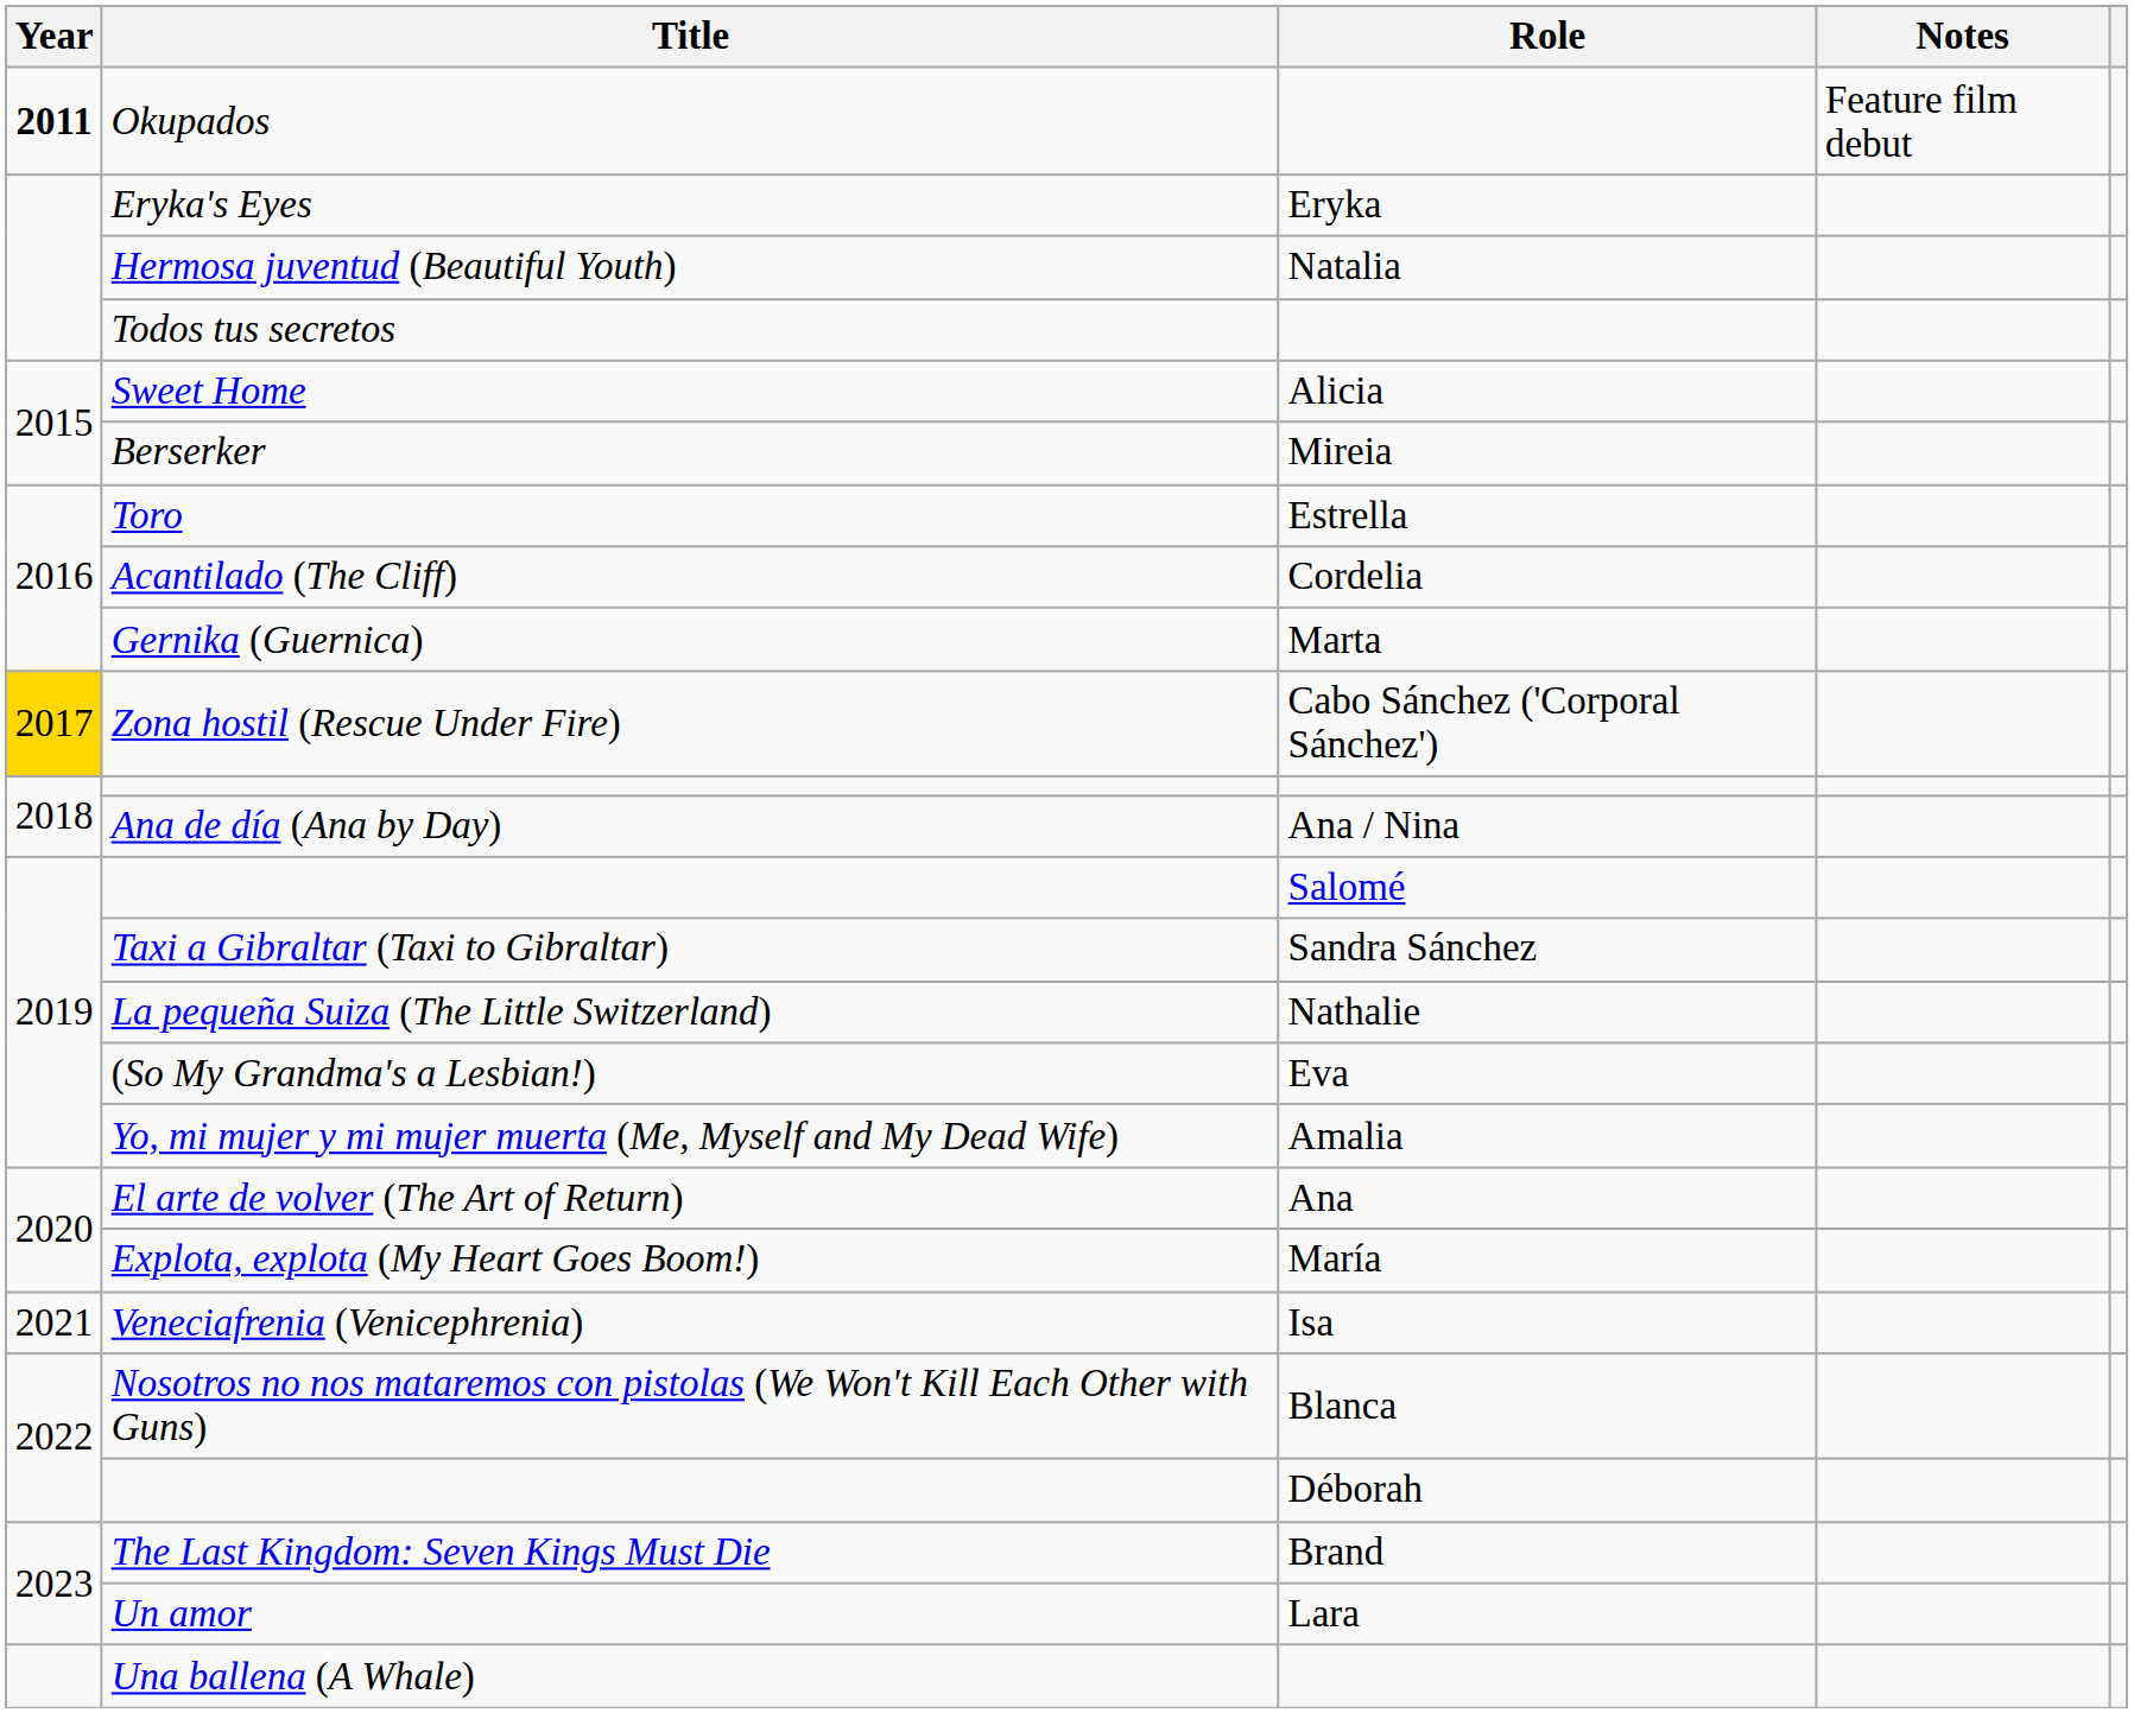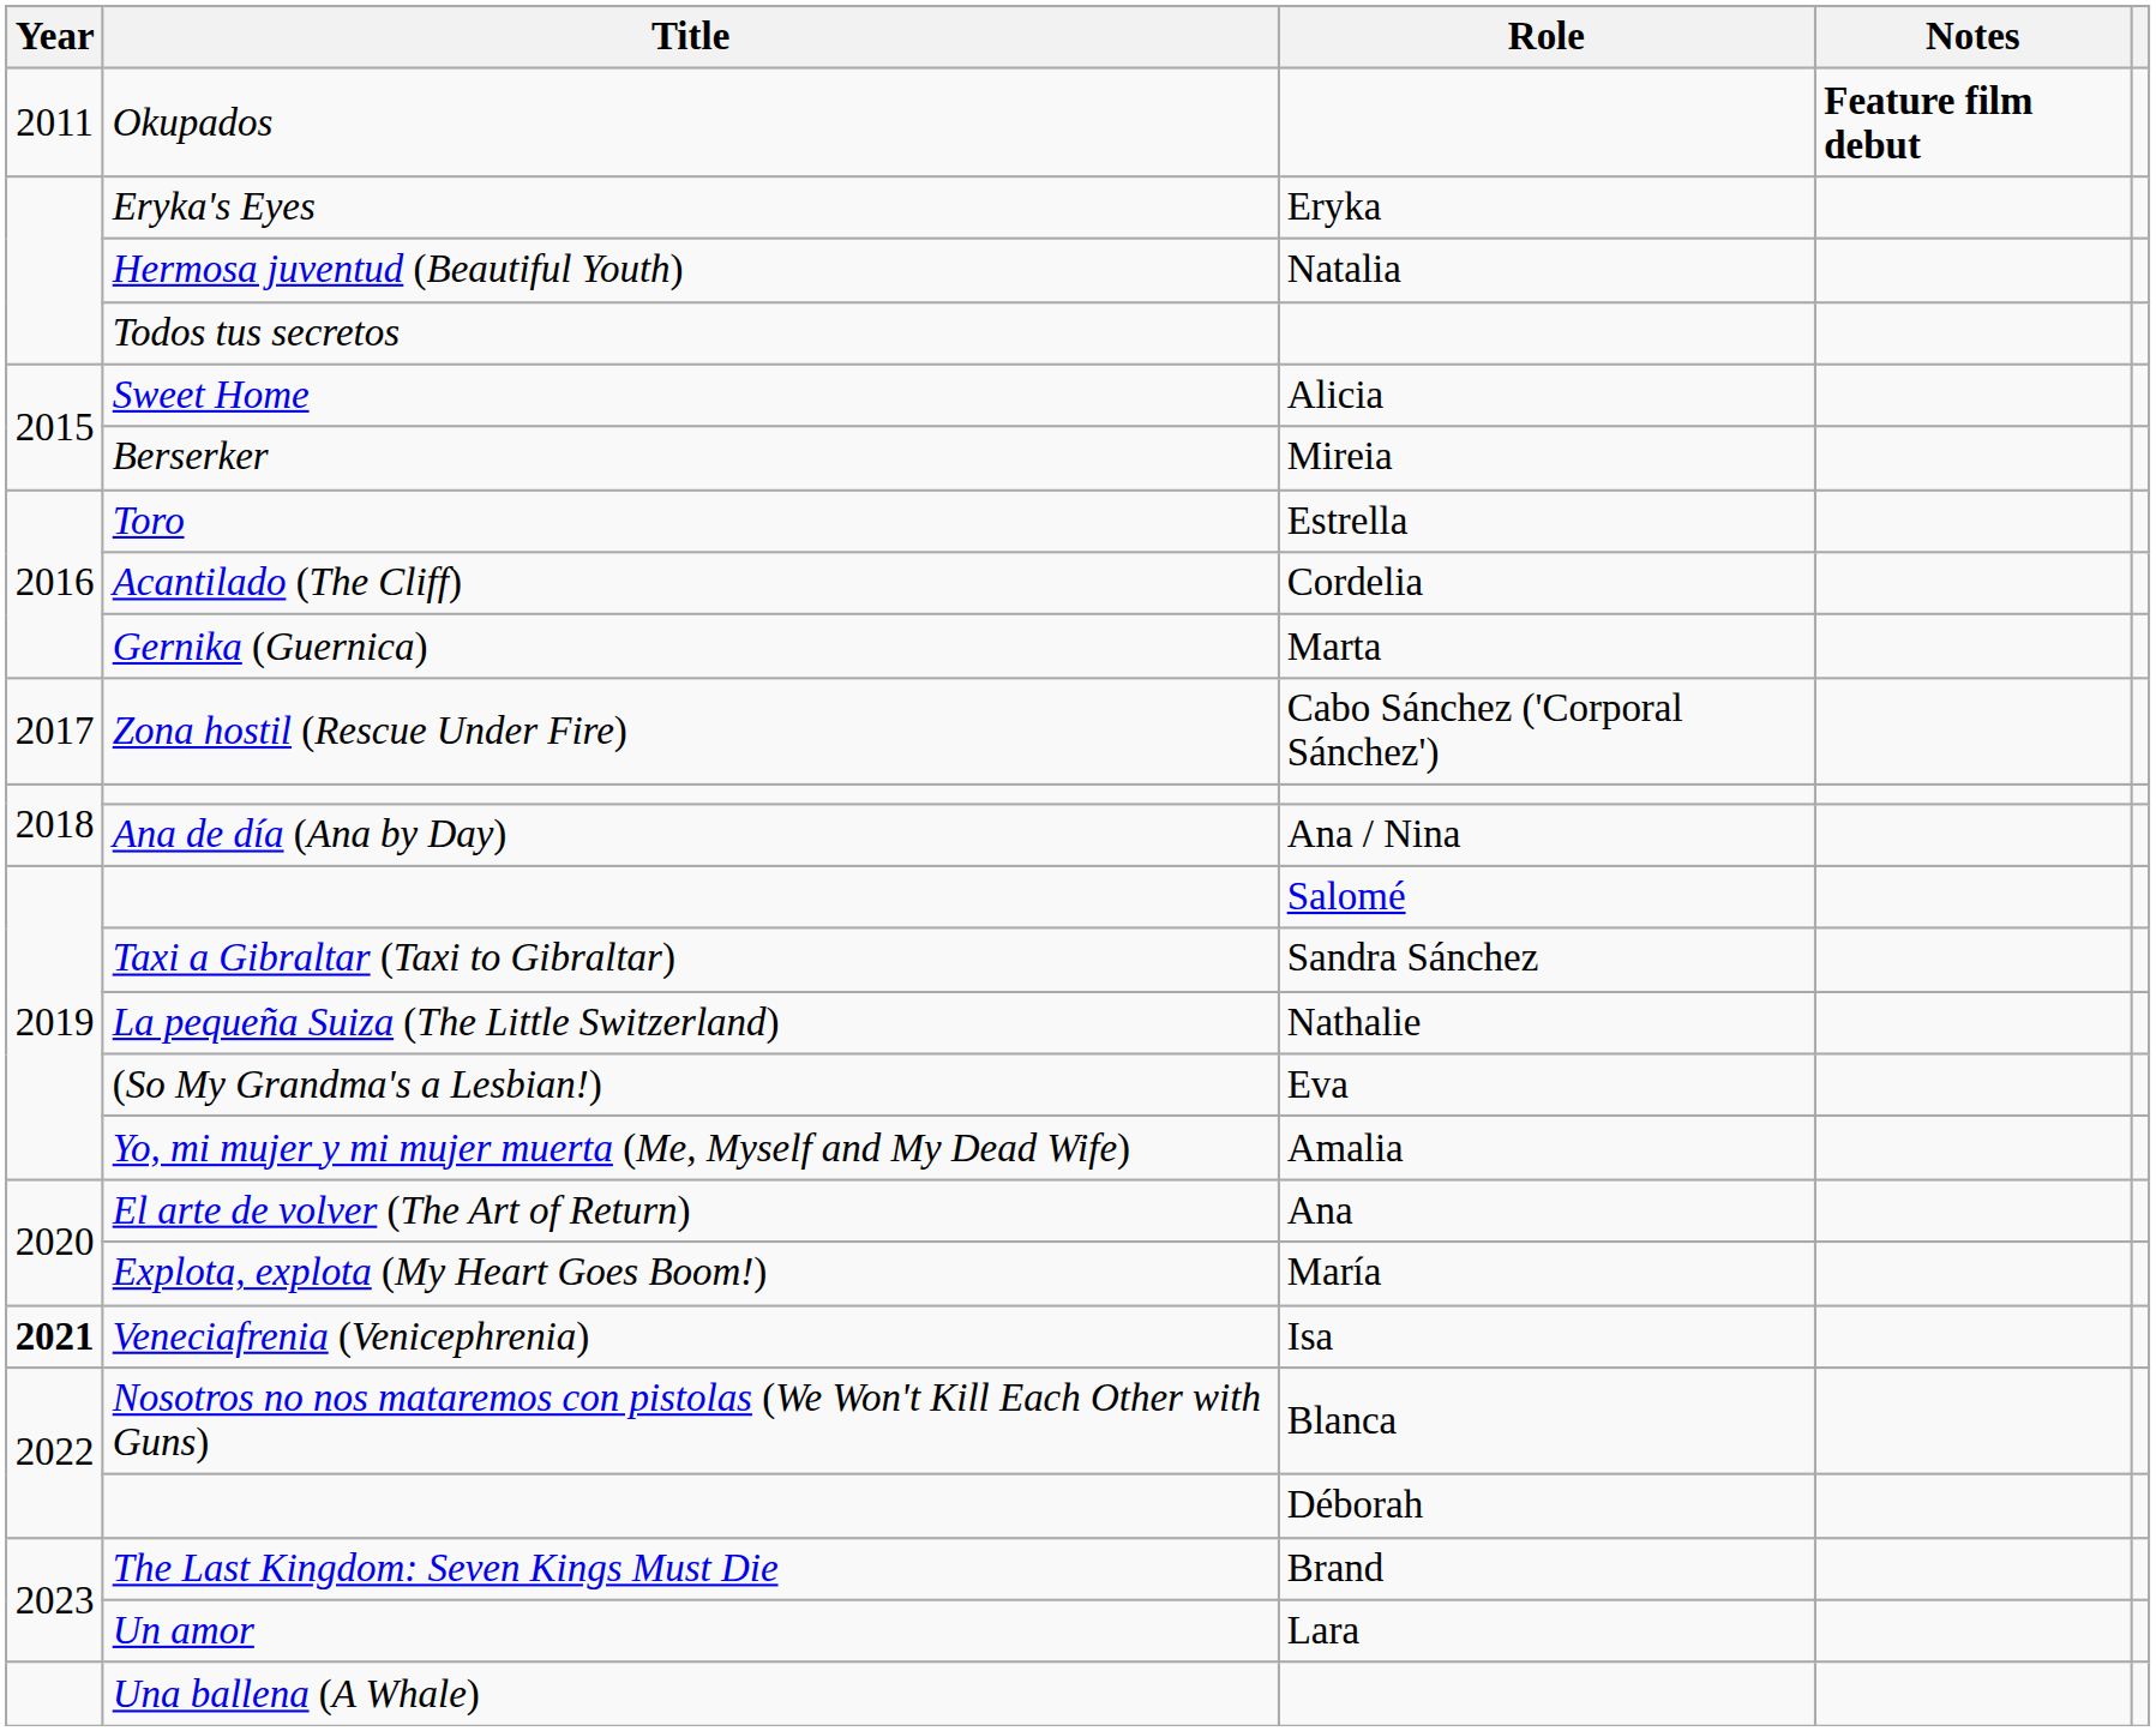Okupados | Year: bold -> normal
Okupados | Notes: normal -> bold
Zona hostil (Rescue Under Fire) | Year: gold background -> no background
Veneciafrenia (Venicephrenia) | Year: normal -> bold
